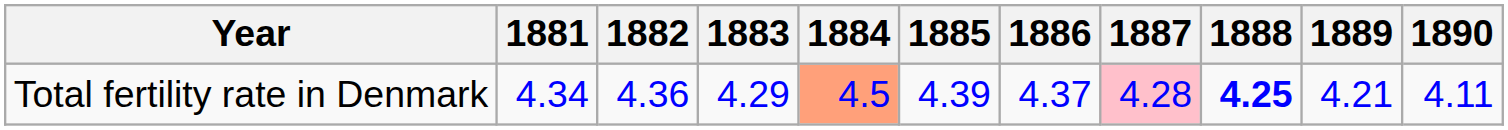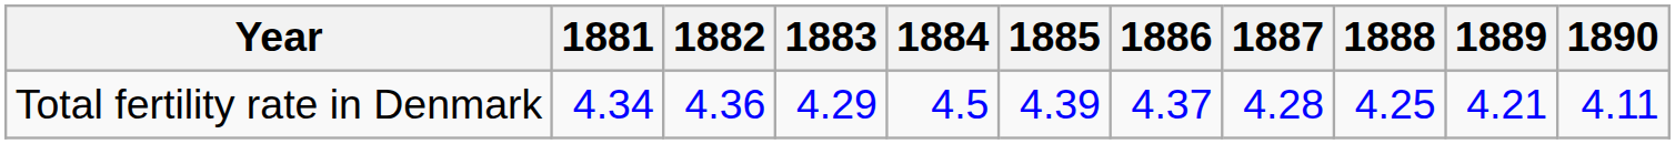row 2 | 1884: lightsalmon background -> no background
row 2 | 1887: pink background -> no background
row 2 | 1888: bold -> normal
